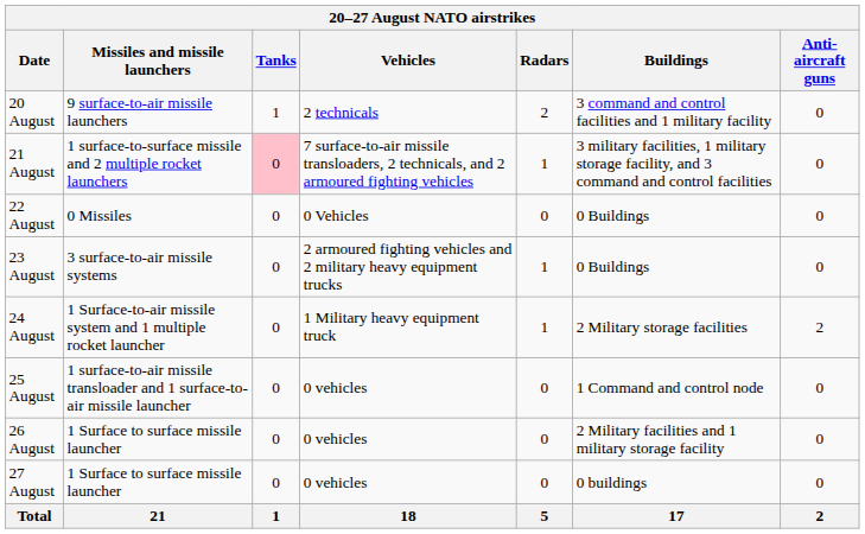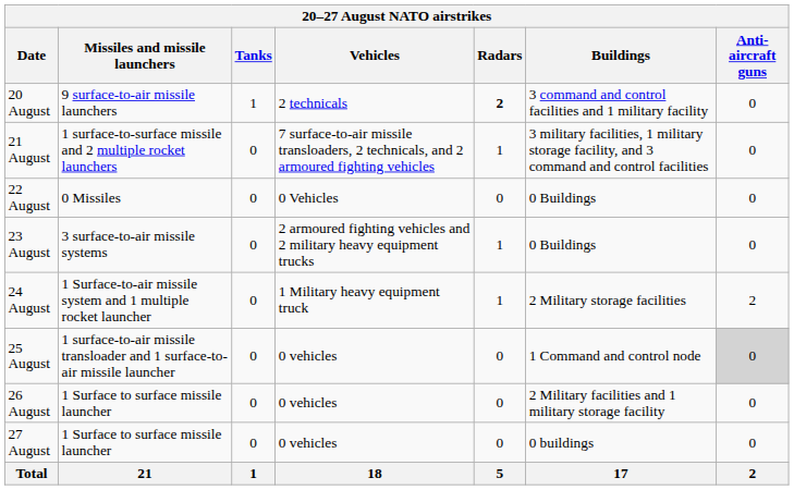20 August | Radars: normal -> bold
21 August | Tanks: pink background -> no background
25 August | Anti-aircraft guns: no background -> lightgrey background
